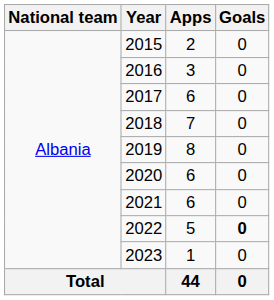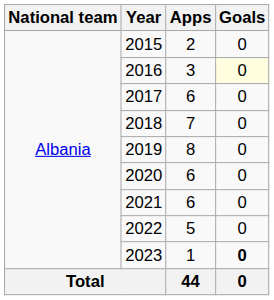2016 | Goals: no background -> lightyellow background
2022 | Goals: bold -> normal
2023 | Goals: normal -> bold
